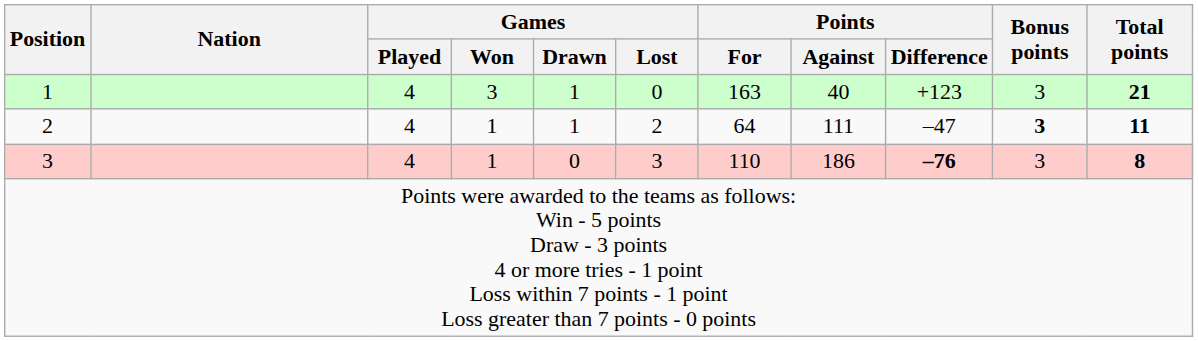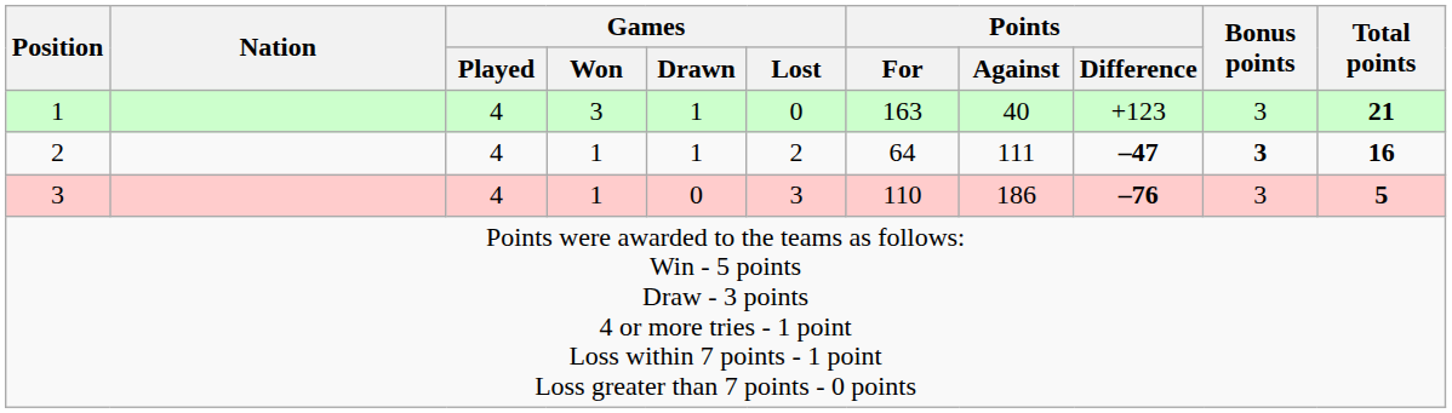row 4 | Points / Difference: normal -> bold
row 4 | Total points: 11 -> 16
row 5 | Total points: 8 -> 5
